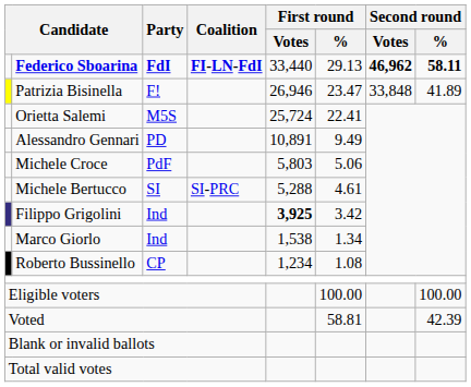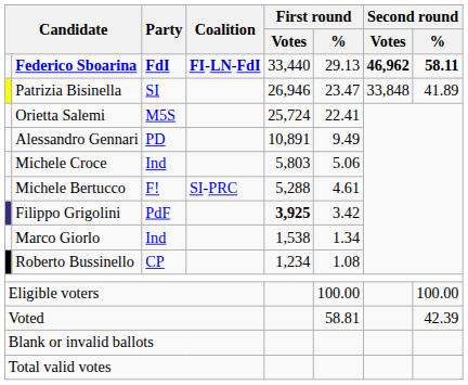Patrizia Bisinella | Party: F! -> SI
Michele Croce | Party: PdF -> Ind
Michele Bertucco | Party: SI -> F!
Filippo Grigolini | Party: Ind -> PdF
